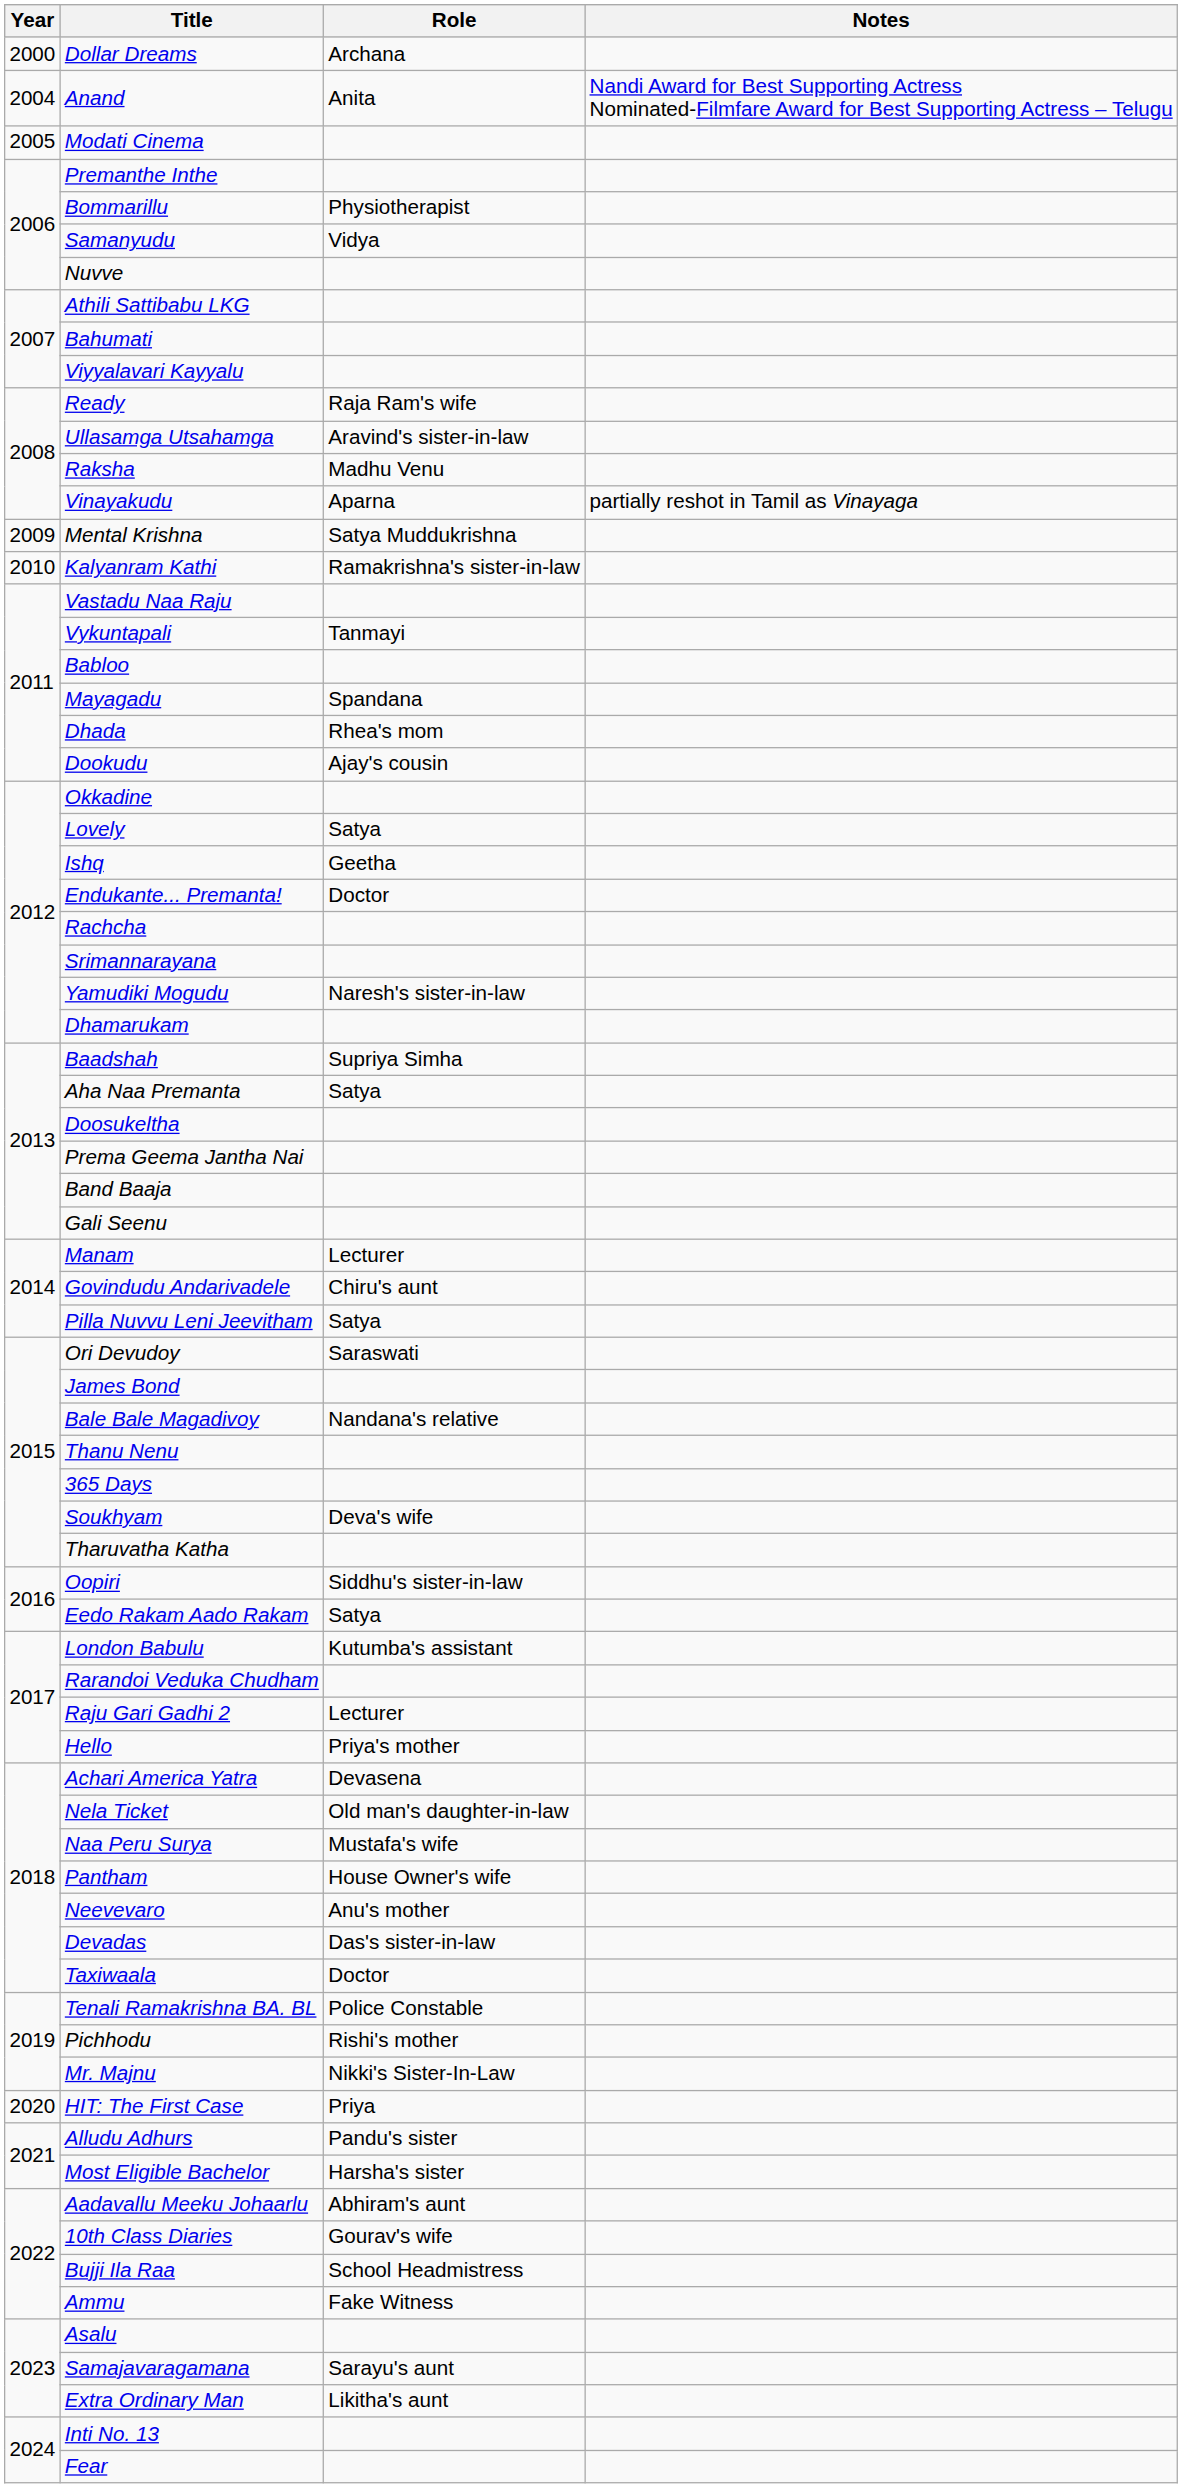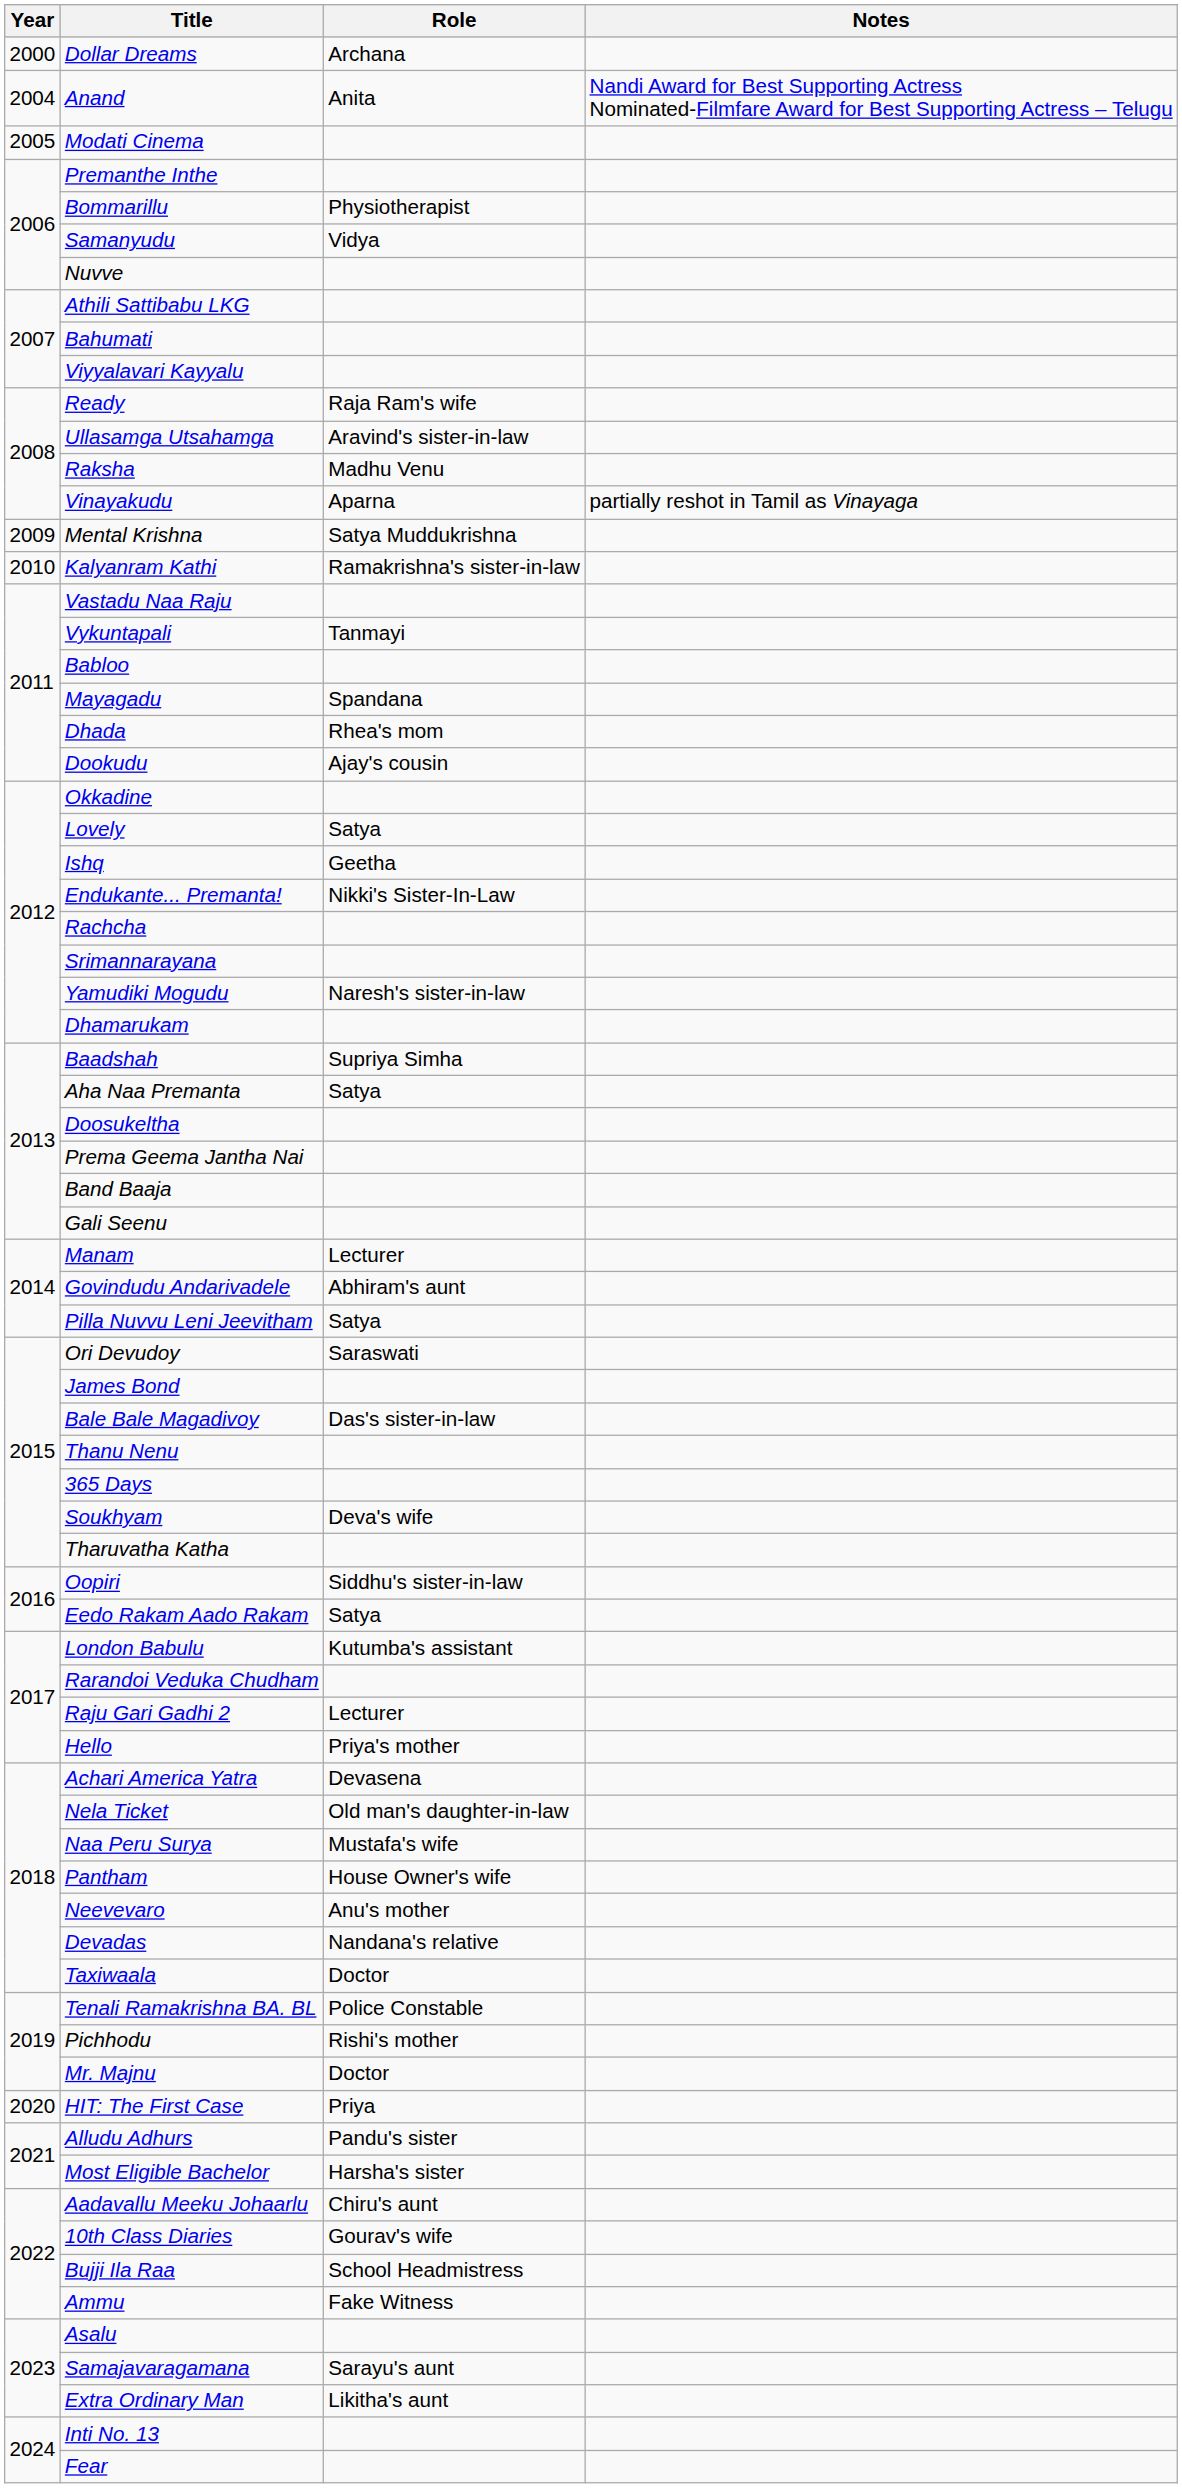Endukante... Premanta! | Role: Doctor -> Nikki's Sister-In-Law
Govindudu Andarivadele | Role: Chiru's aunt -> Abhiram's aunt
Bale Bale Magadivoy | Role: Nandana's relative -> Das's sister-in-law
Devadas | Role: Das's sister-in-law -> Nandana's relative
Mr. Majnu | Role: Nikki's Sister-In-Law -> Doctor
Aadavallu Meeku Johaarlu | Role: Abhiram's aunt -> Chiru's aunt
